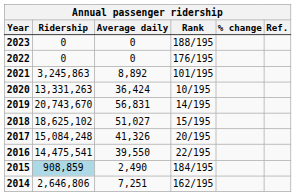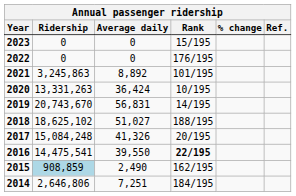2023 | Rank: 188/195 -> 15/195
2018 | Rank: 15/195 -> 188/195
2016 | Rank: normal -> bold
2015 | Rank: 184/195 -> 162/195
2014 | Rank: 162/195 -> 184/195
